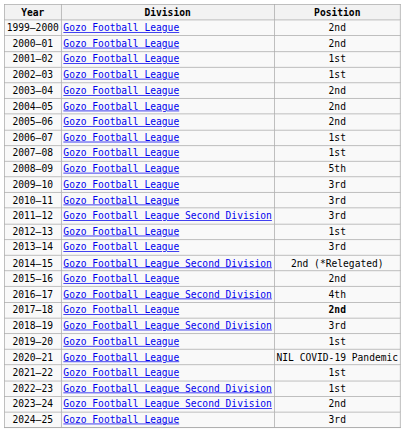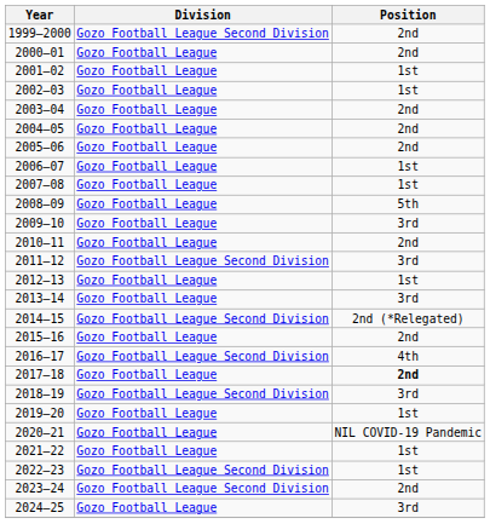1999–2000 | Division: Gozo Football League -> Gozo Football League Second Division
2010–11 | Position: 3rd -> 2nd
